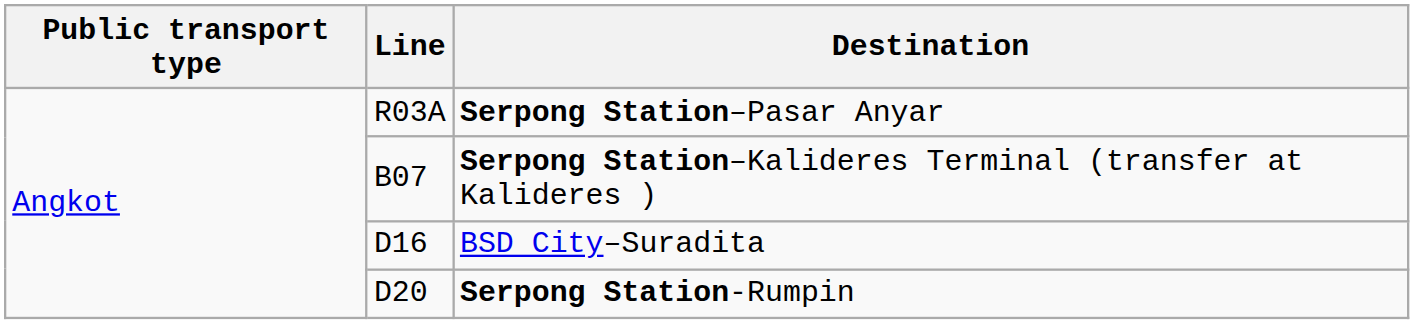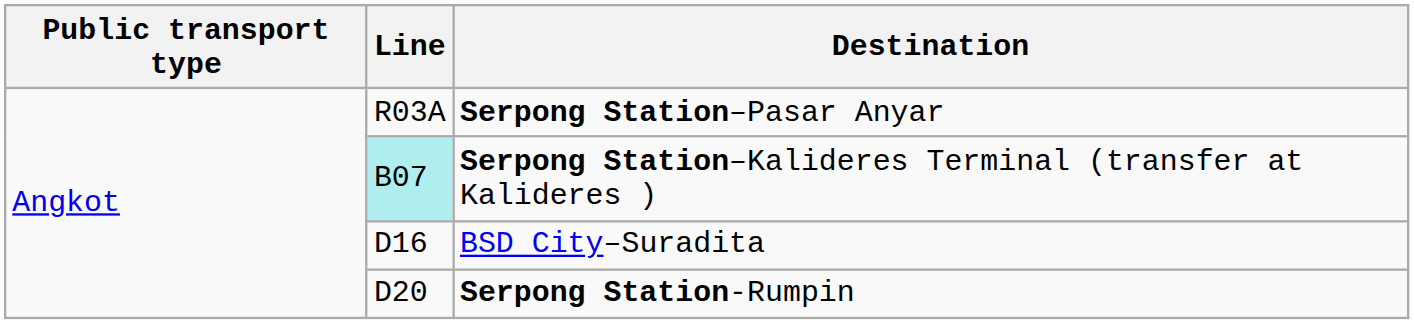Serpong Station–Kalideres Terminal (transfer at Kalideres ) | Line: no background -> paleturquoise background
